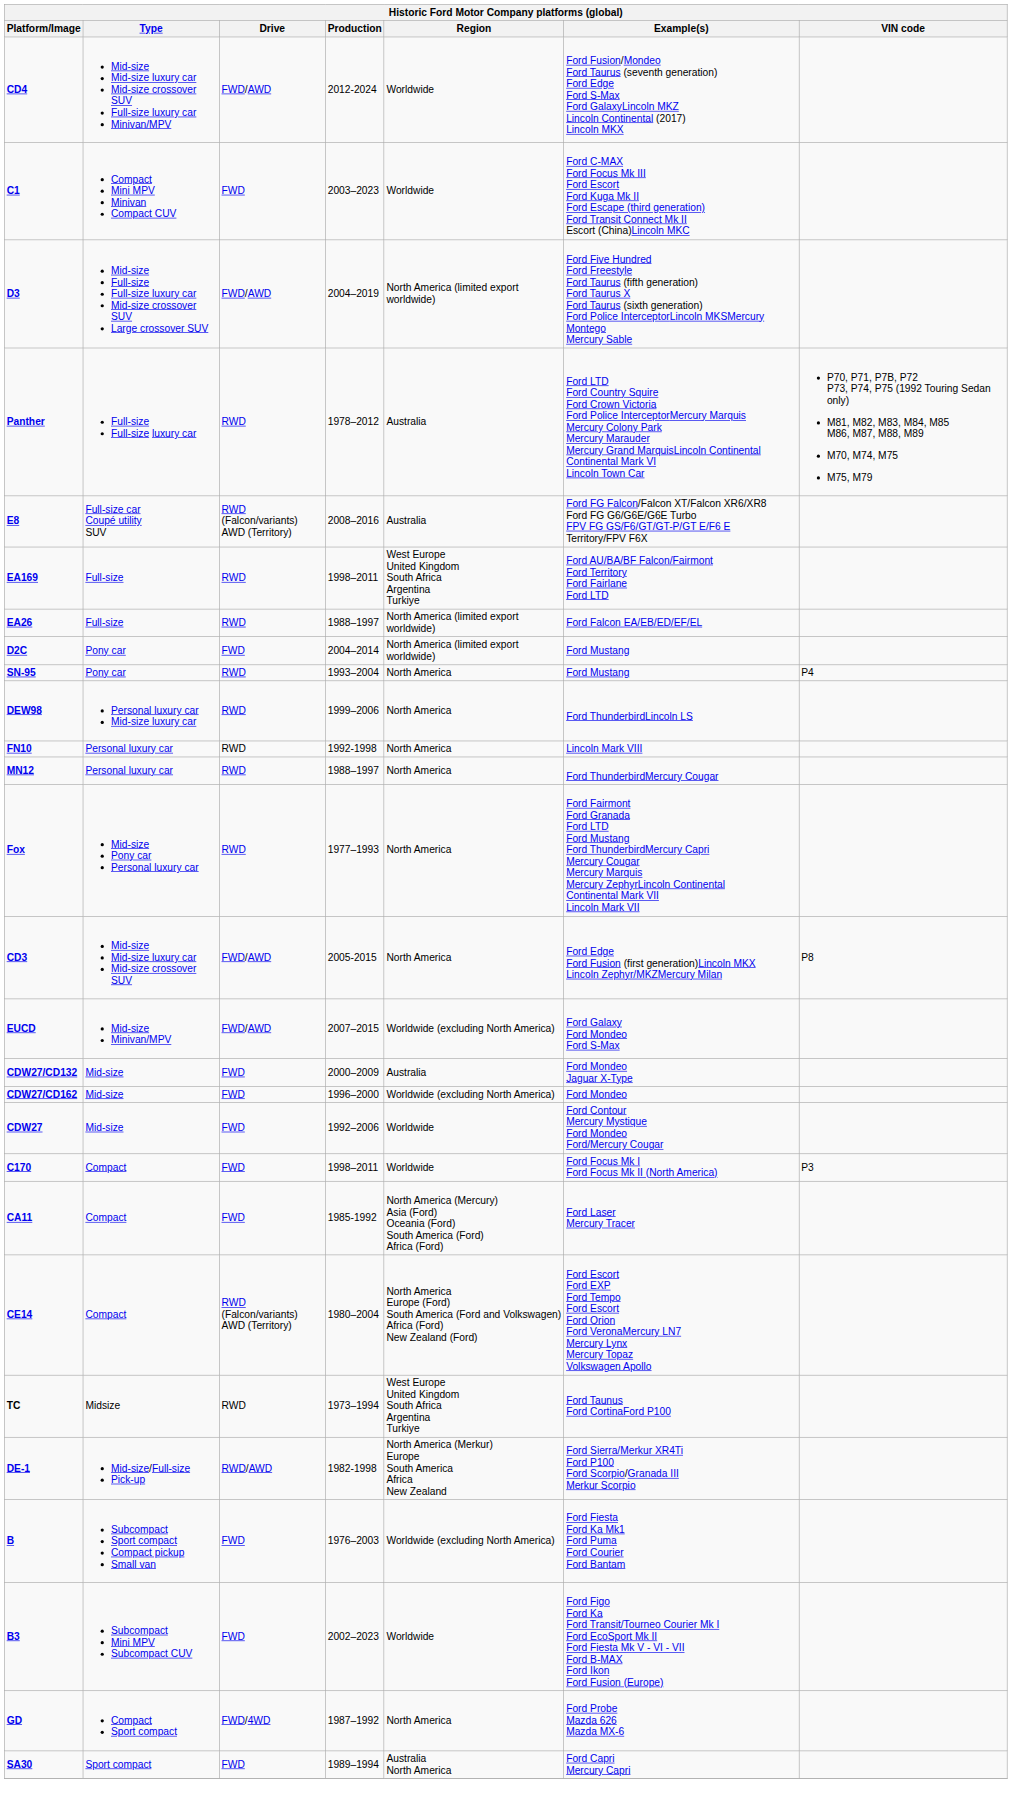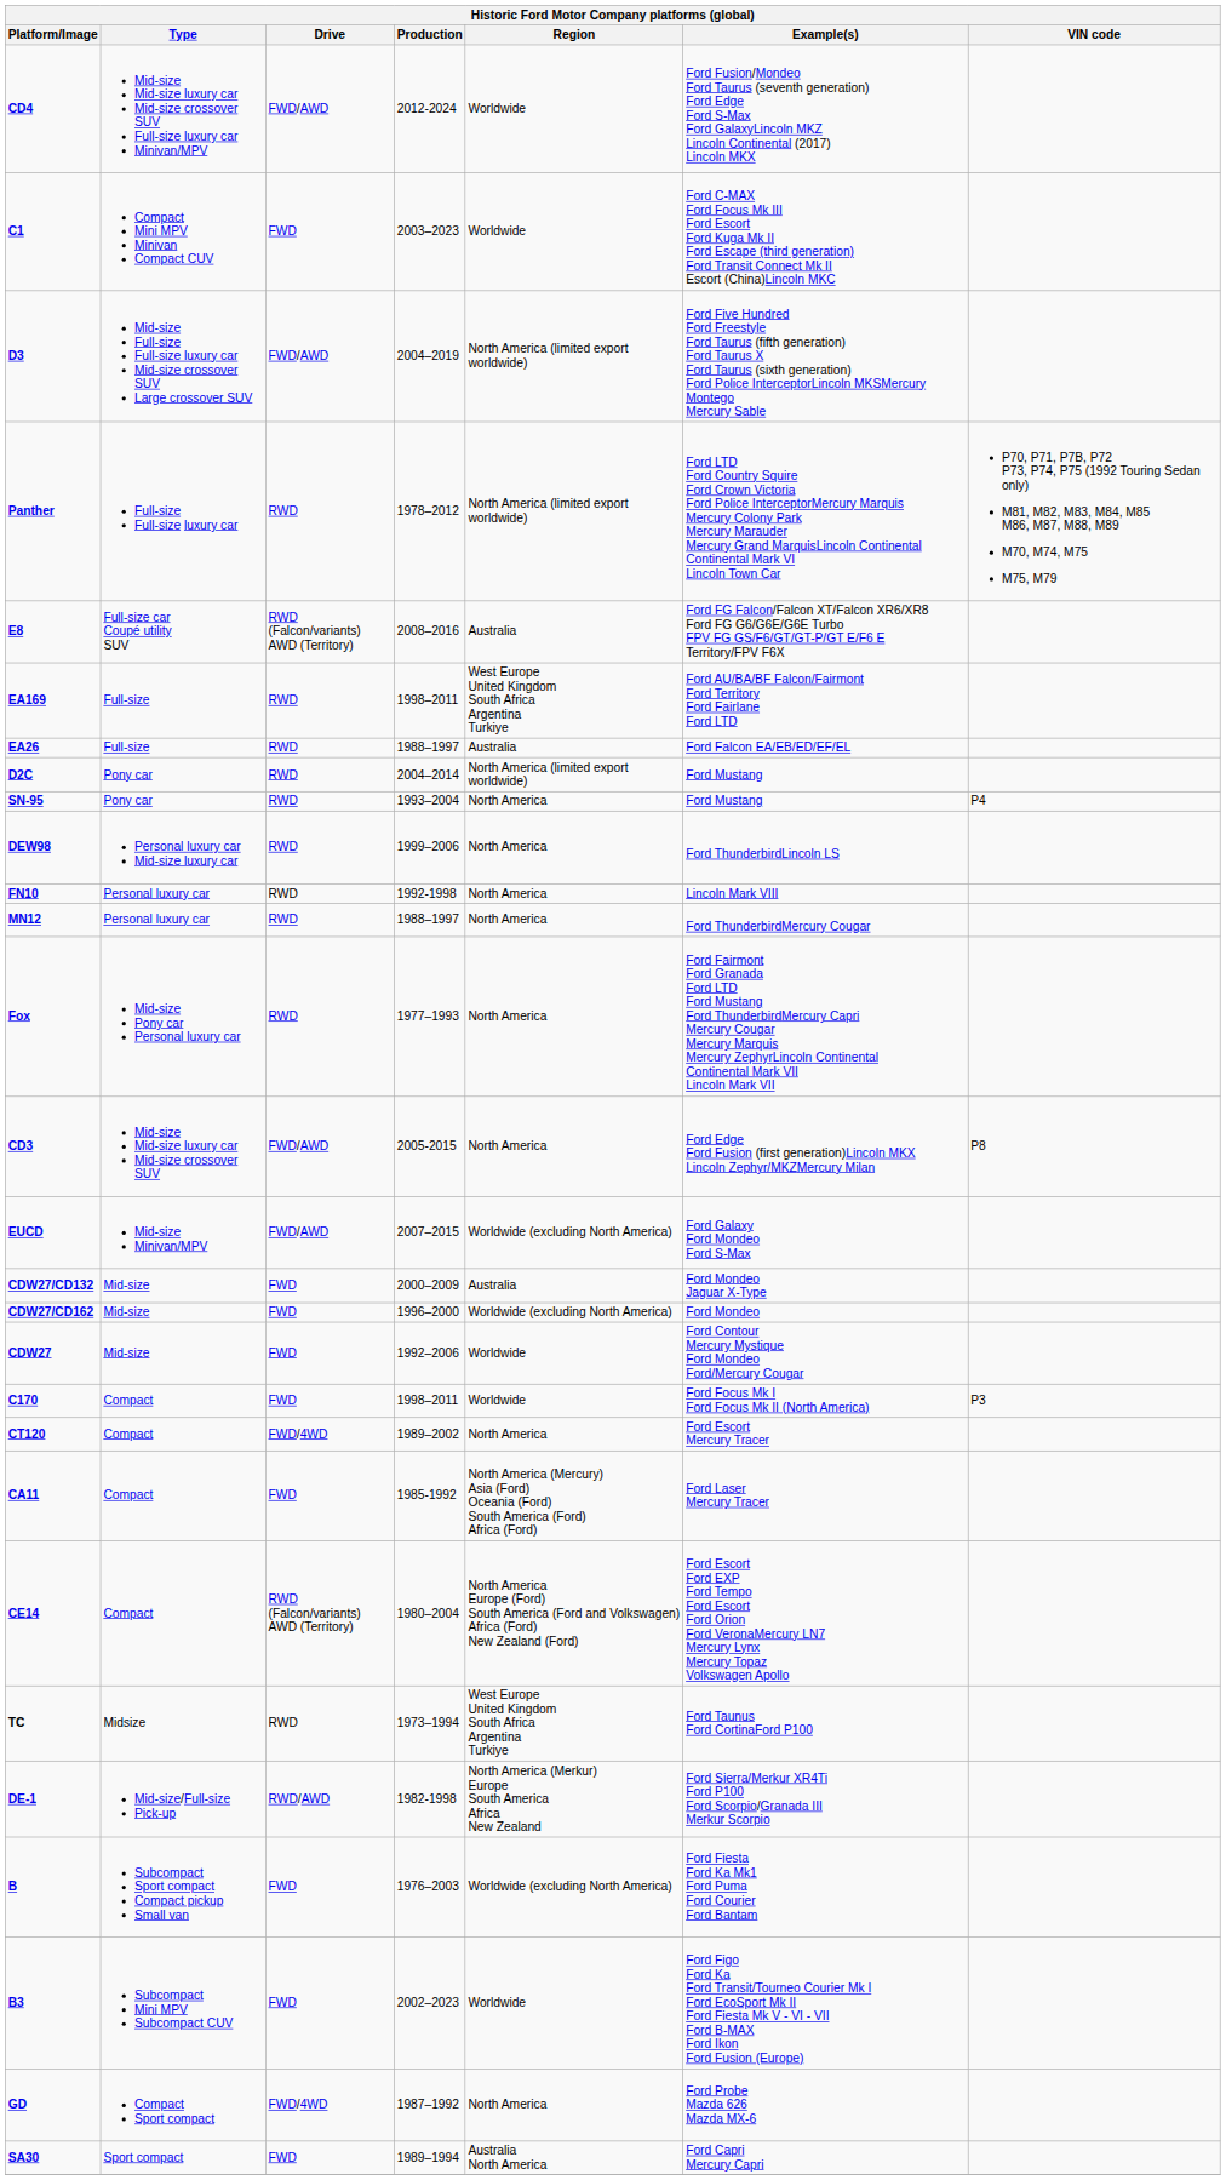Panther | Region: Australia -> North America (limited export worldwide)
EA26 | Region: North America (limited export worldwide) -> Australia
D2C | Drive: FWD -> RWD
+ row: CT120 | Compact | FWD/4WD | 1989–2002 | North America | Ford Escort Mercury Tracer
